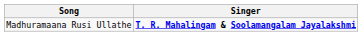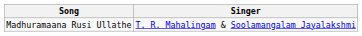Madhuramaana Rusi Ullathe | Singer: bold -> normal
